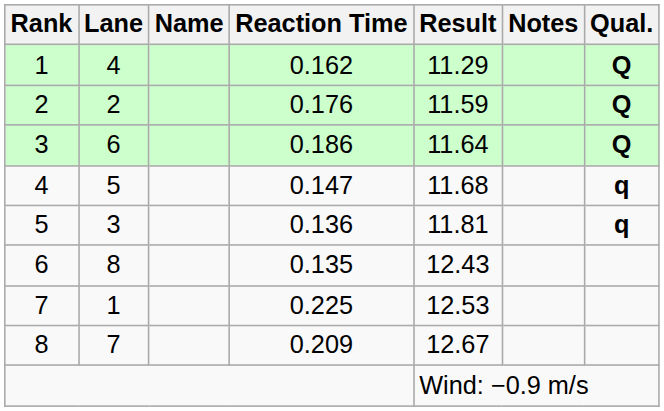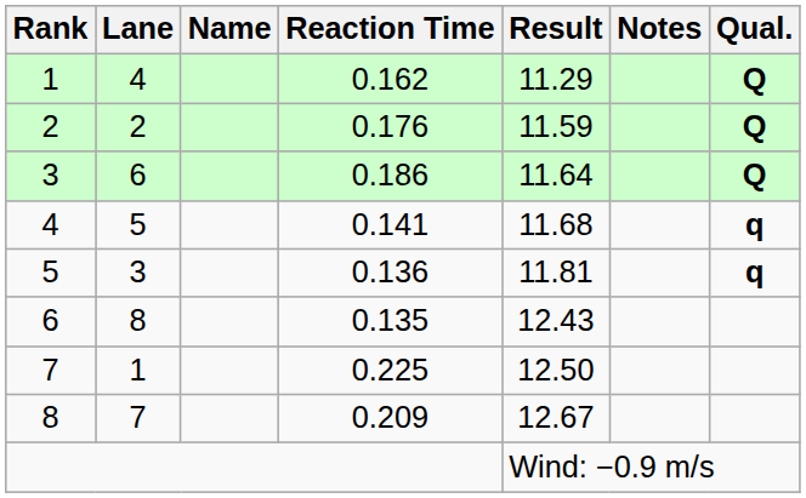row 5 | Reaction Time: 0.147 -> 0.141
row 8 | Result: 12.53 -> 12.50
